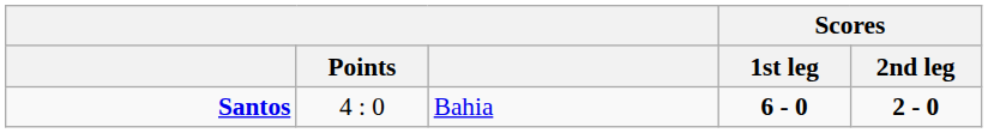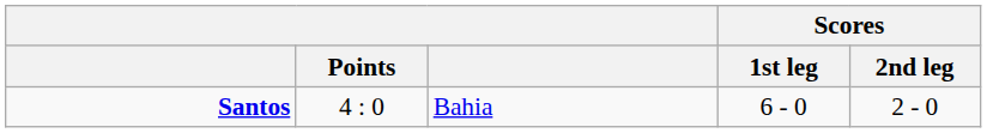Santos | Scores / 1st leg: bold -> normal
Santos | Scores / 2nd leg: bold -> normal
